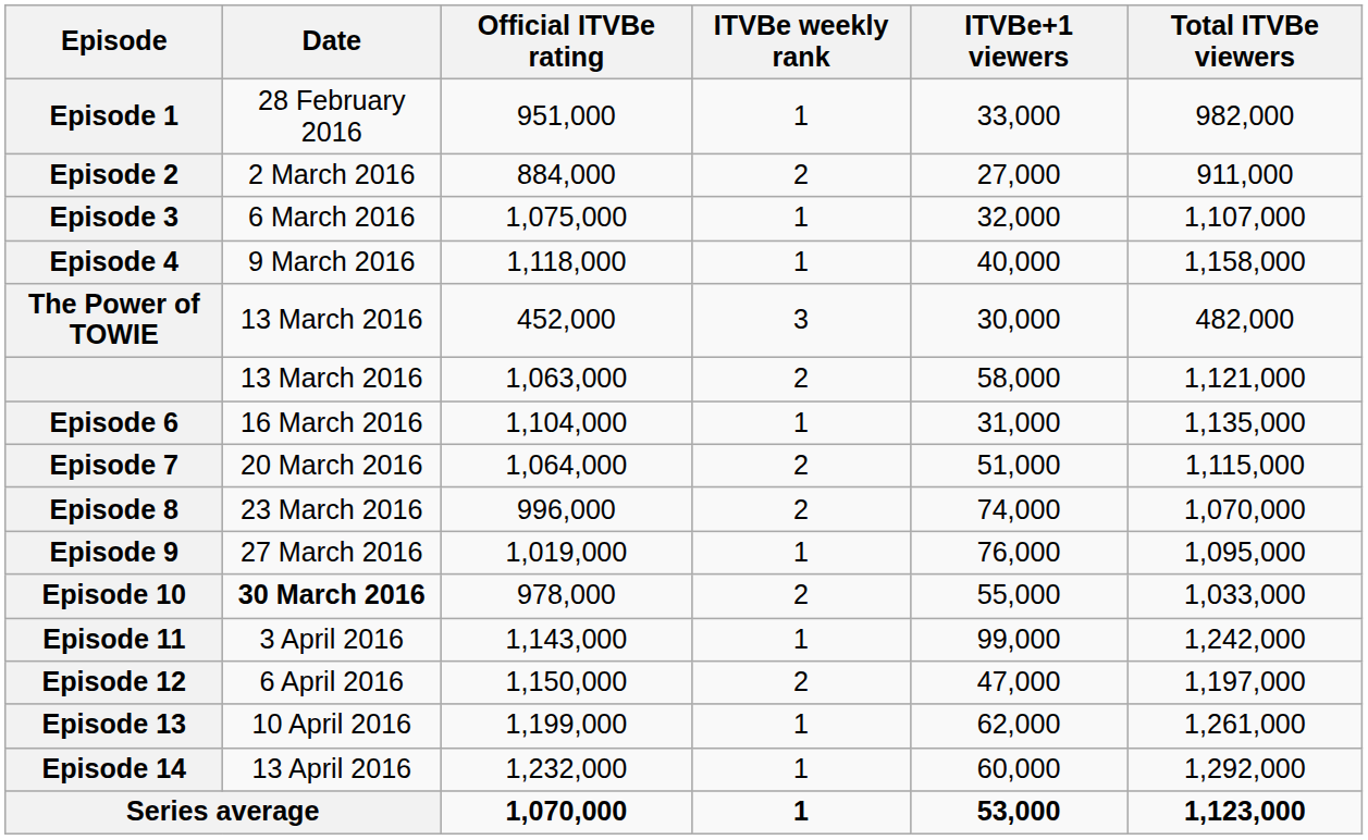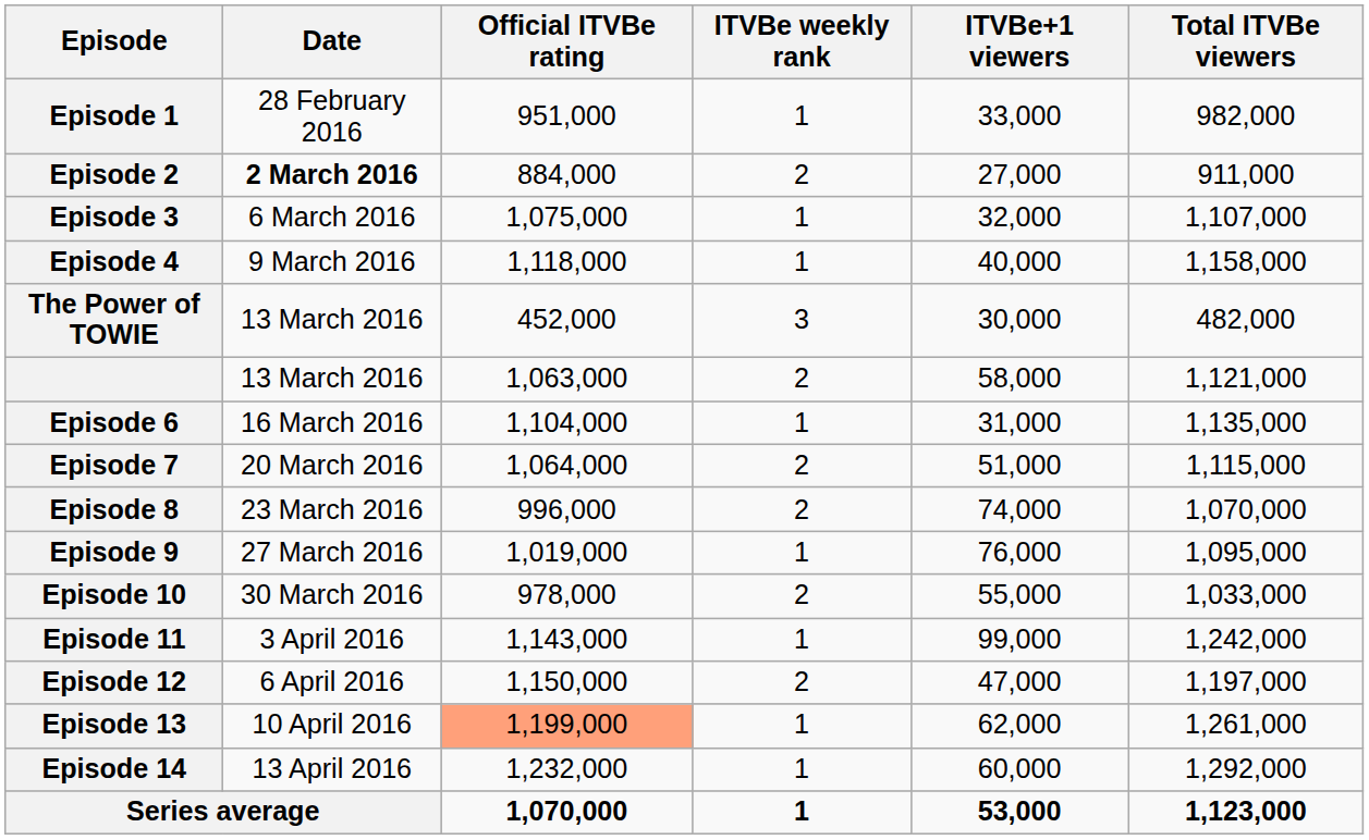Episode 2 | Date: normal -> bold
Episode 10 | Date: bold -> normal
Episode 13 | Official ITVBe rating: no background -> lightsalmon background
